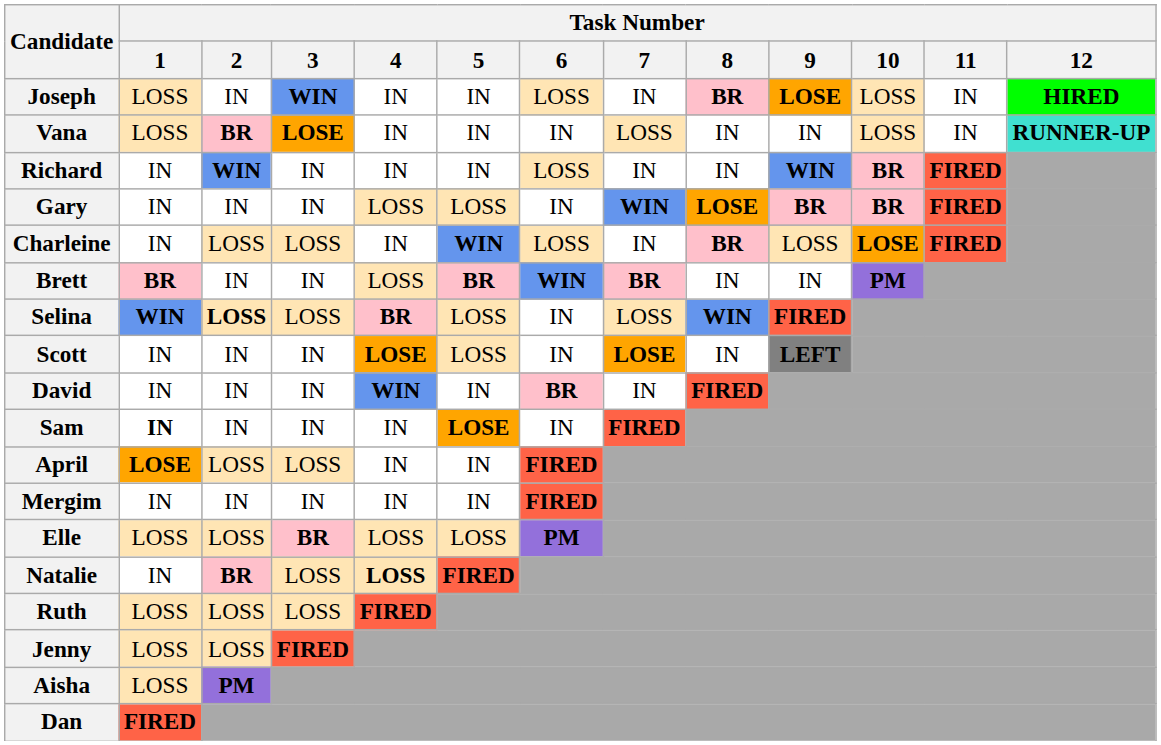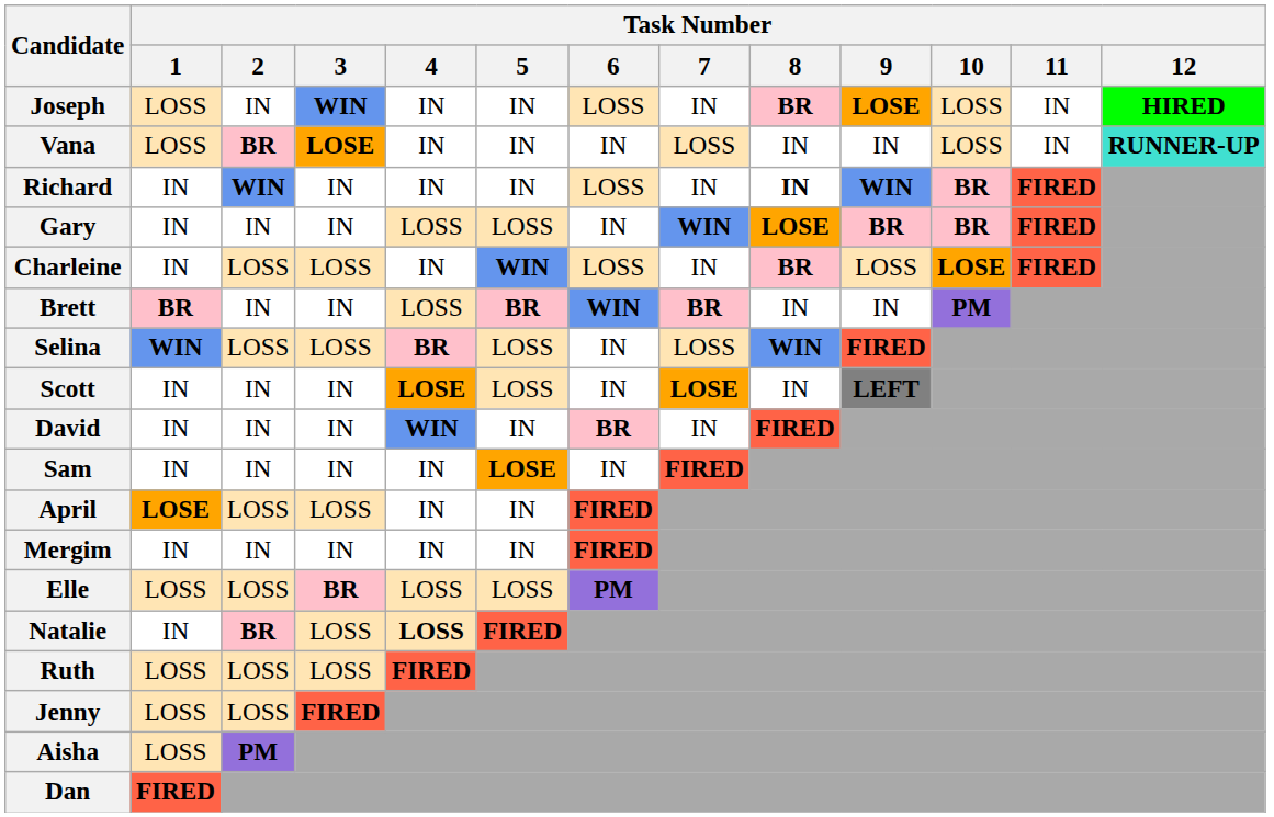Richard | Task Number / 8: normal -> bold
Selina | Task Number / 2: bold -> normal
Sam | Task Number / 1: bold -> normal
